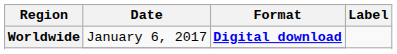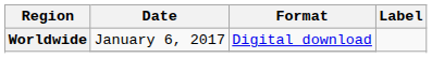Worldwide / January 6, 2017 | Format: bold -> normal
